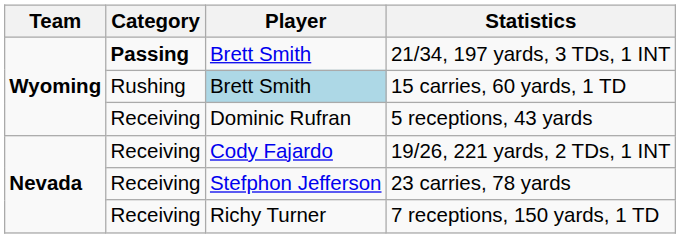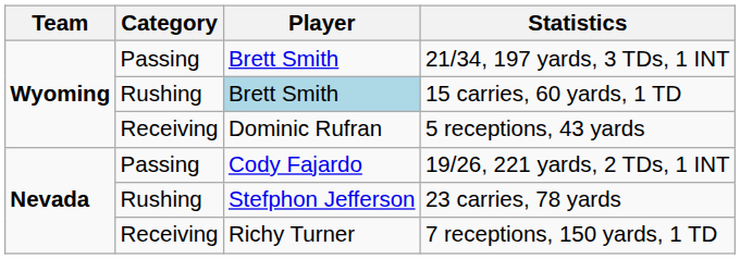21/34, 197 yards, 3 TDs, 1 INT | Category: bold -> normal
19/26, 221 yards, 2 TDs, 1 INT | Category: Receiving -> Passing
23 carries, 78 yards | Category: Receiving -> Rushing
